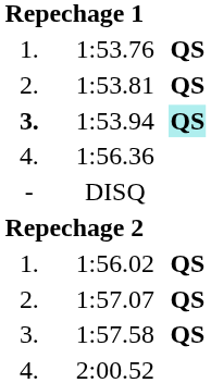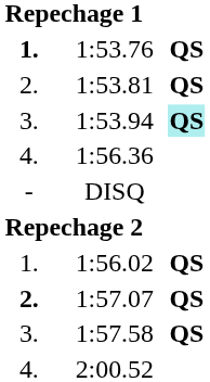1:53.76 | column 1: normal -> bold
1:53.94 | column 1: bold -> normal
1:57.07 | column 1: normal -> bold
